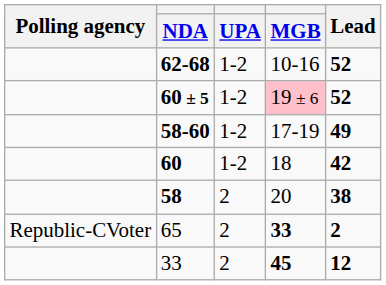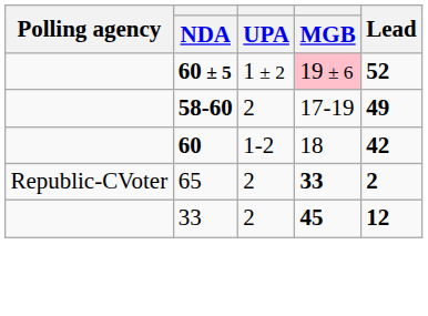- row: 62-68 | 1-2 | 10-16 | 52
60 ± 5 | UPA: 1-2 -> 1 ± 2
58-60 | UPA: 1-2 -> 2
- row: 58 | 2 | 20 | 38
